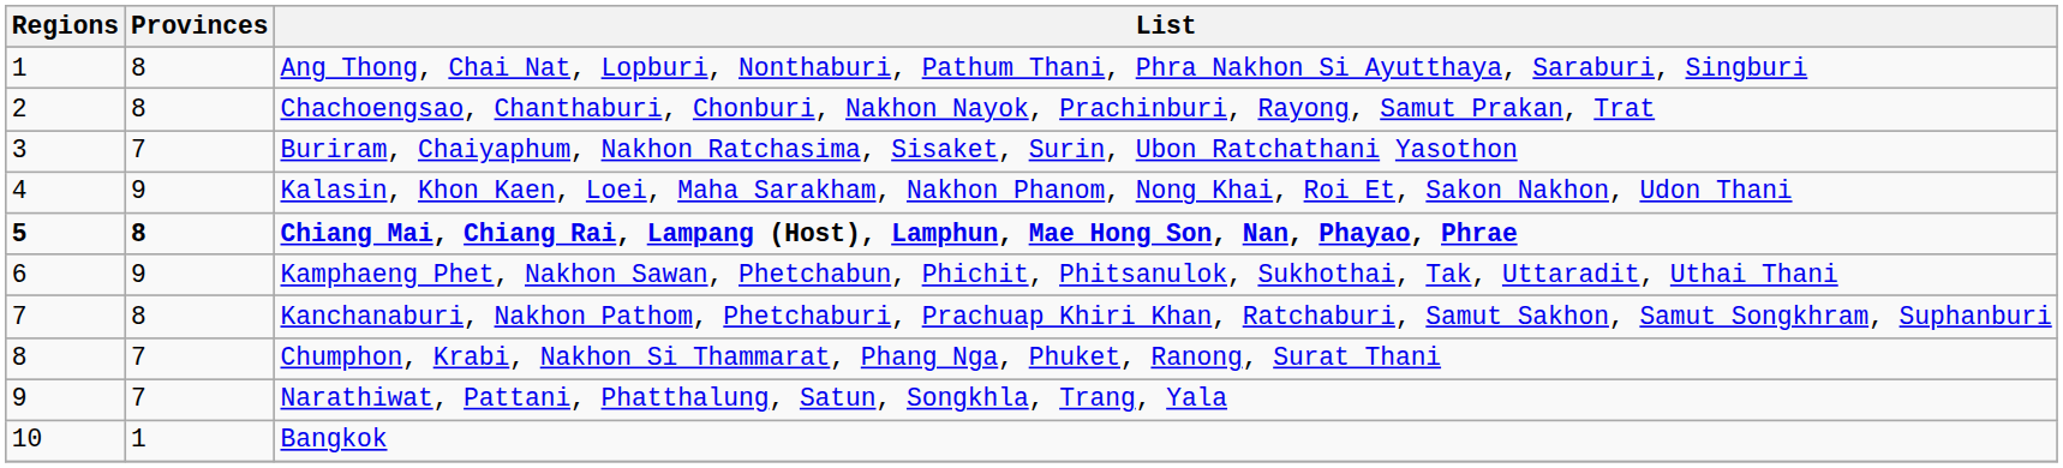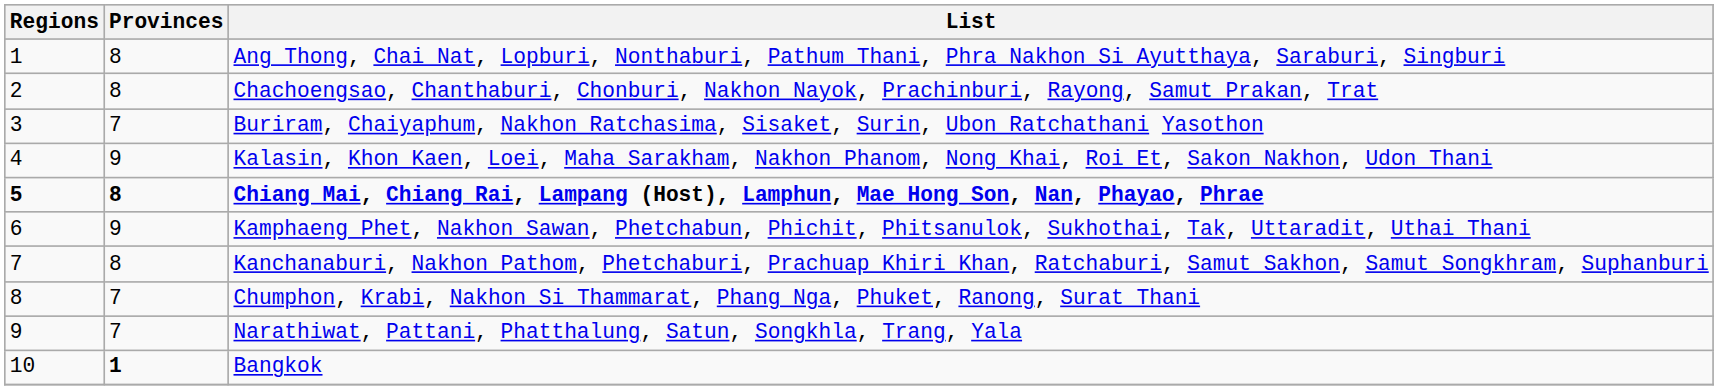Bangkok | Provinces: normal -> bold
